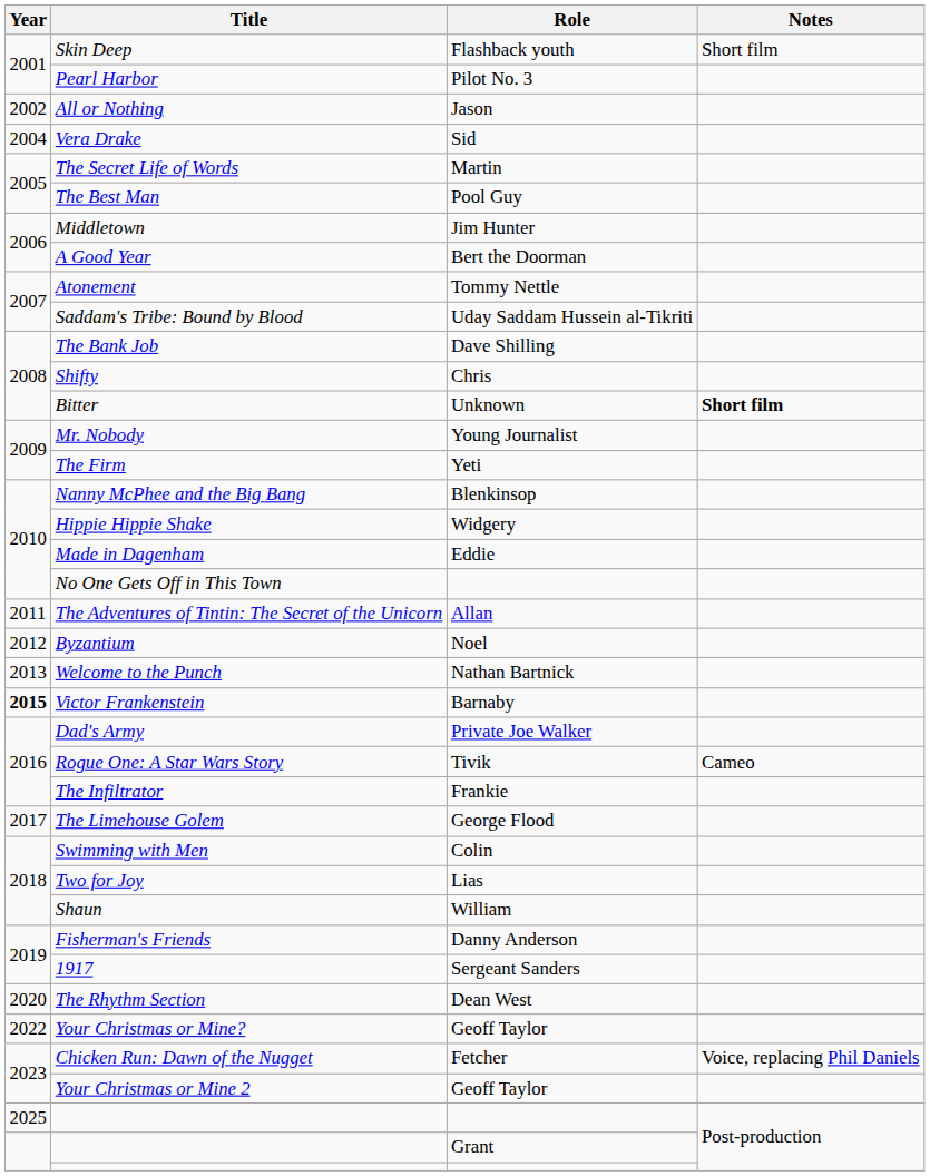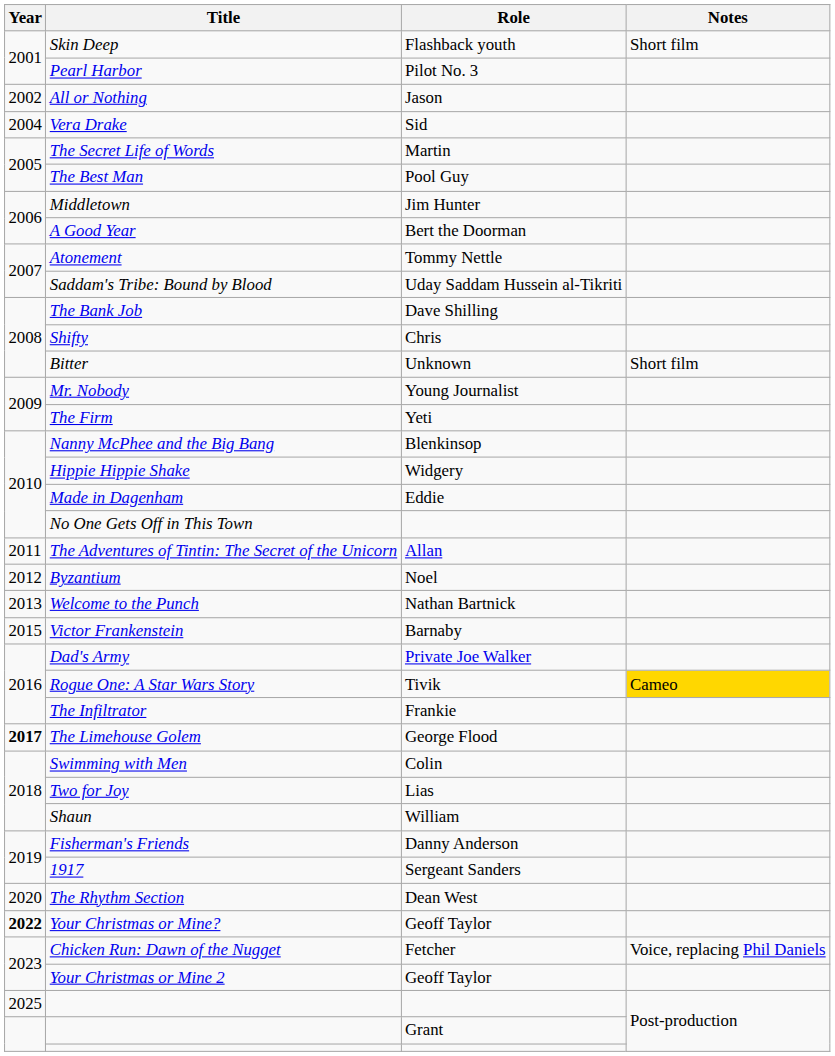Bitter | Notes: bold -> normal
Victor Frankenstein | Year: bold -> normal
Rogue One: A Star Wars Story | Notes: no background -> gold background
The Limehouse Golem | Year: normal -> bold
Your Christmas or Mine? | Year: normal -> bold
